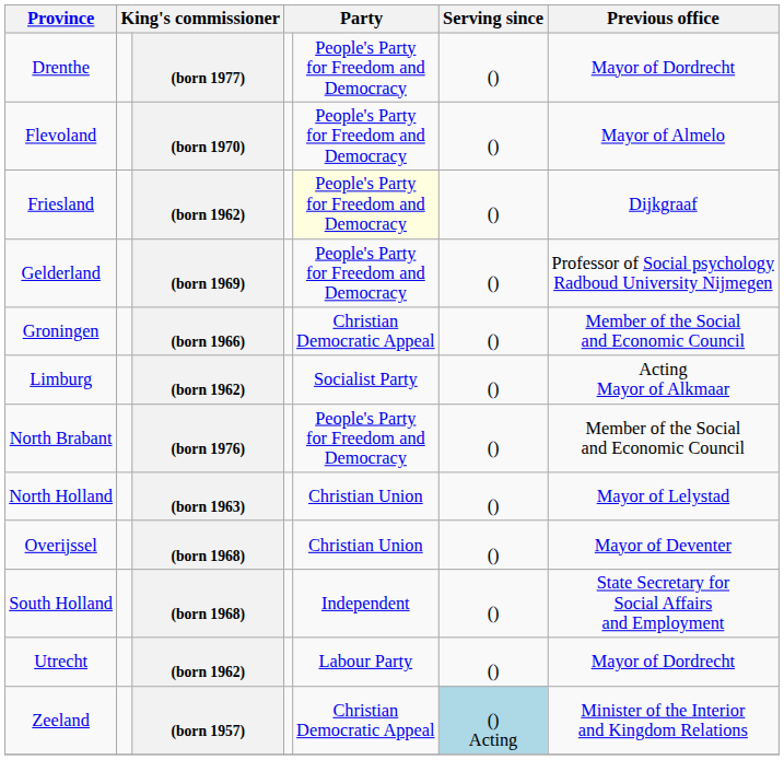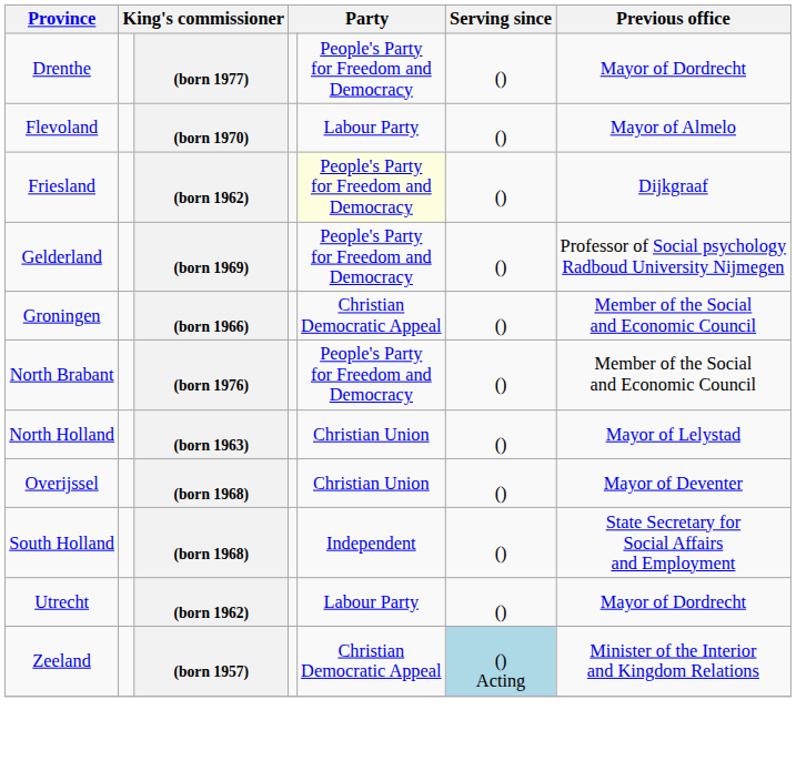Flevoland | column 5: People's Party for Freedom and Democracy -> Labour Party
- row: Limburg | (born 1962) | Socialist Party | () | Acting Mayor of Alkmaar
